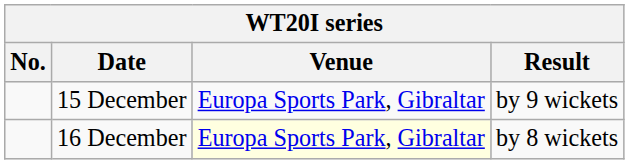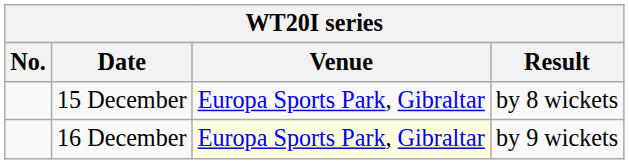15 December | Result: by 9 wickets -> by 8 wickets
16 December | Result: by 8 wickets -> by 9 wickets
